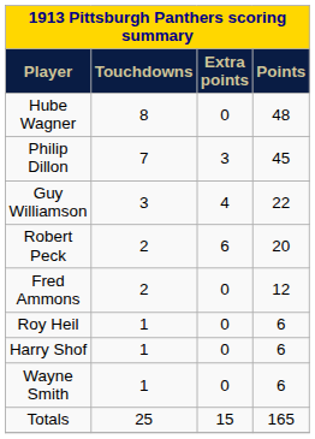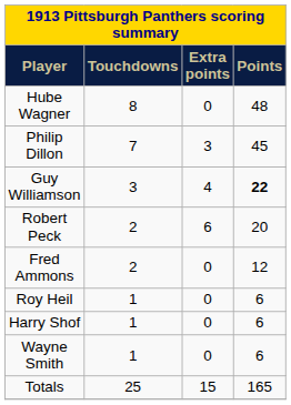Guy Williamson | Points: normal -> bold
